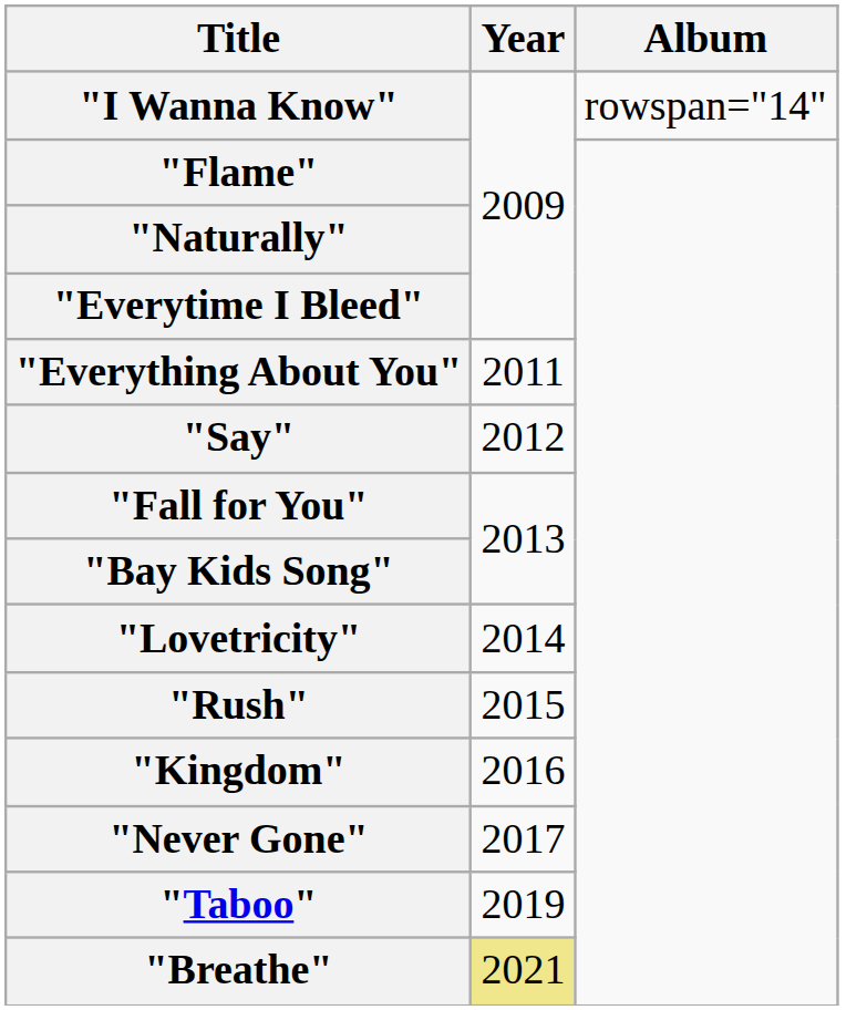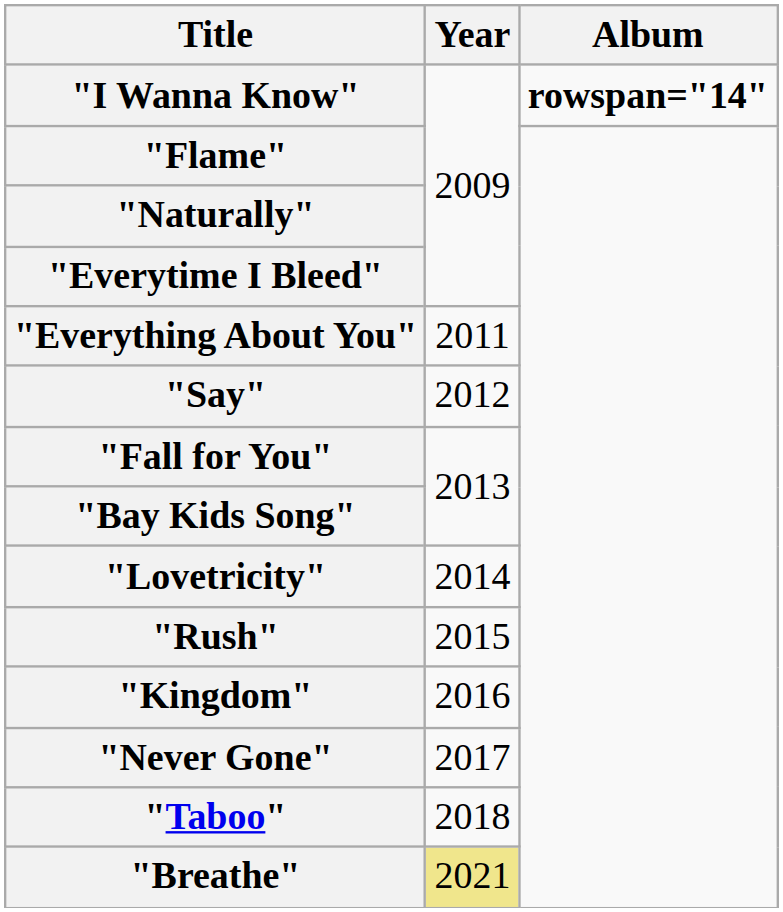"I Wanna Know" | Album: normal -> bold
"Taboo" | Year: 2019 -> 2018
